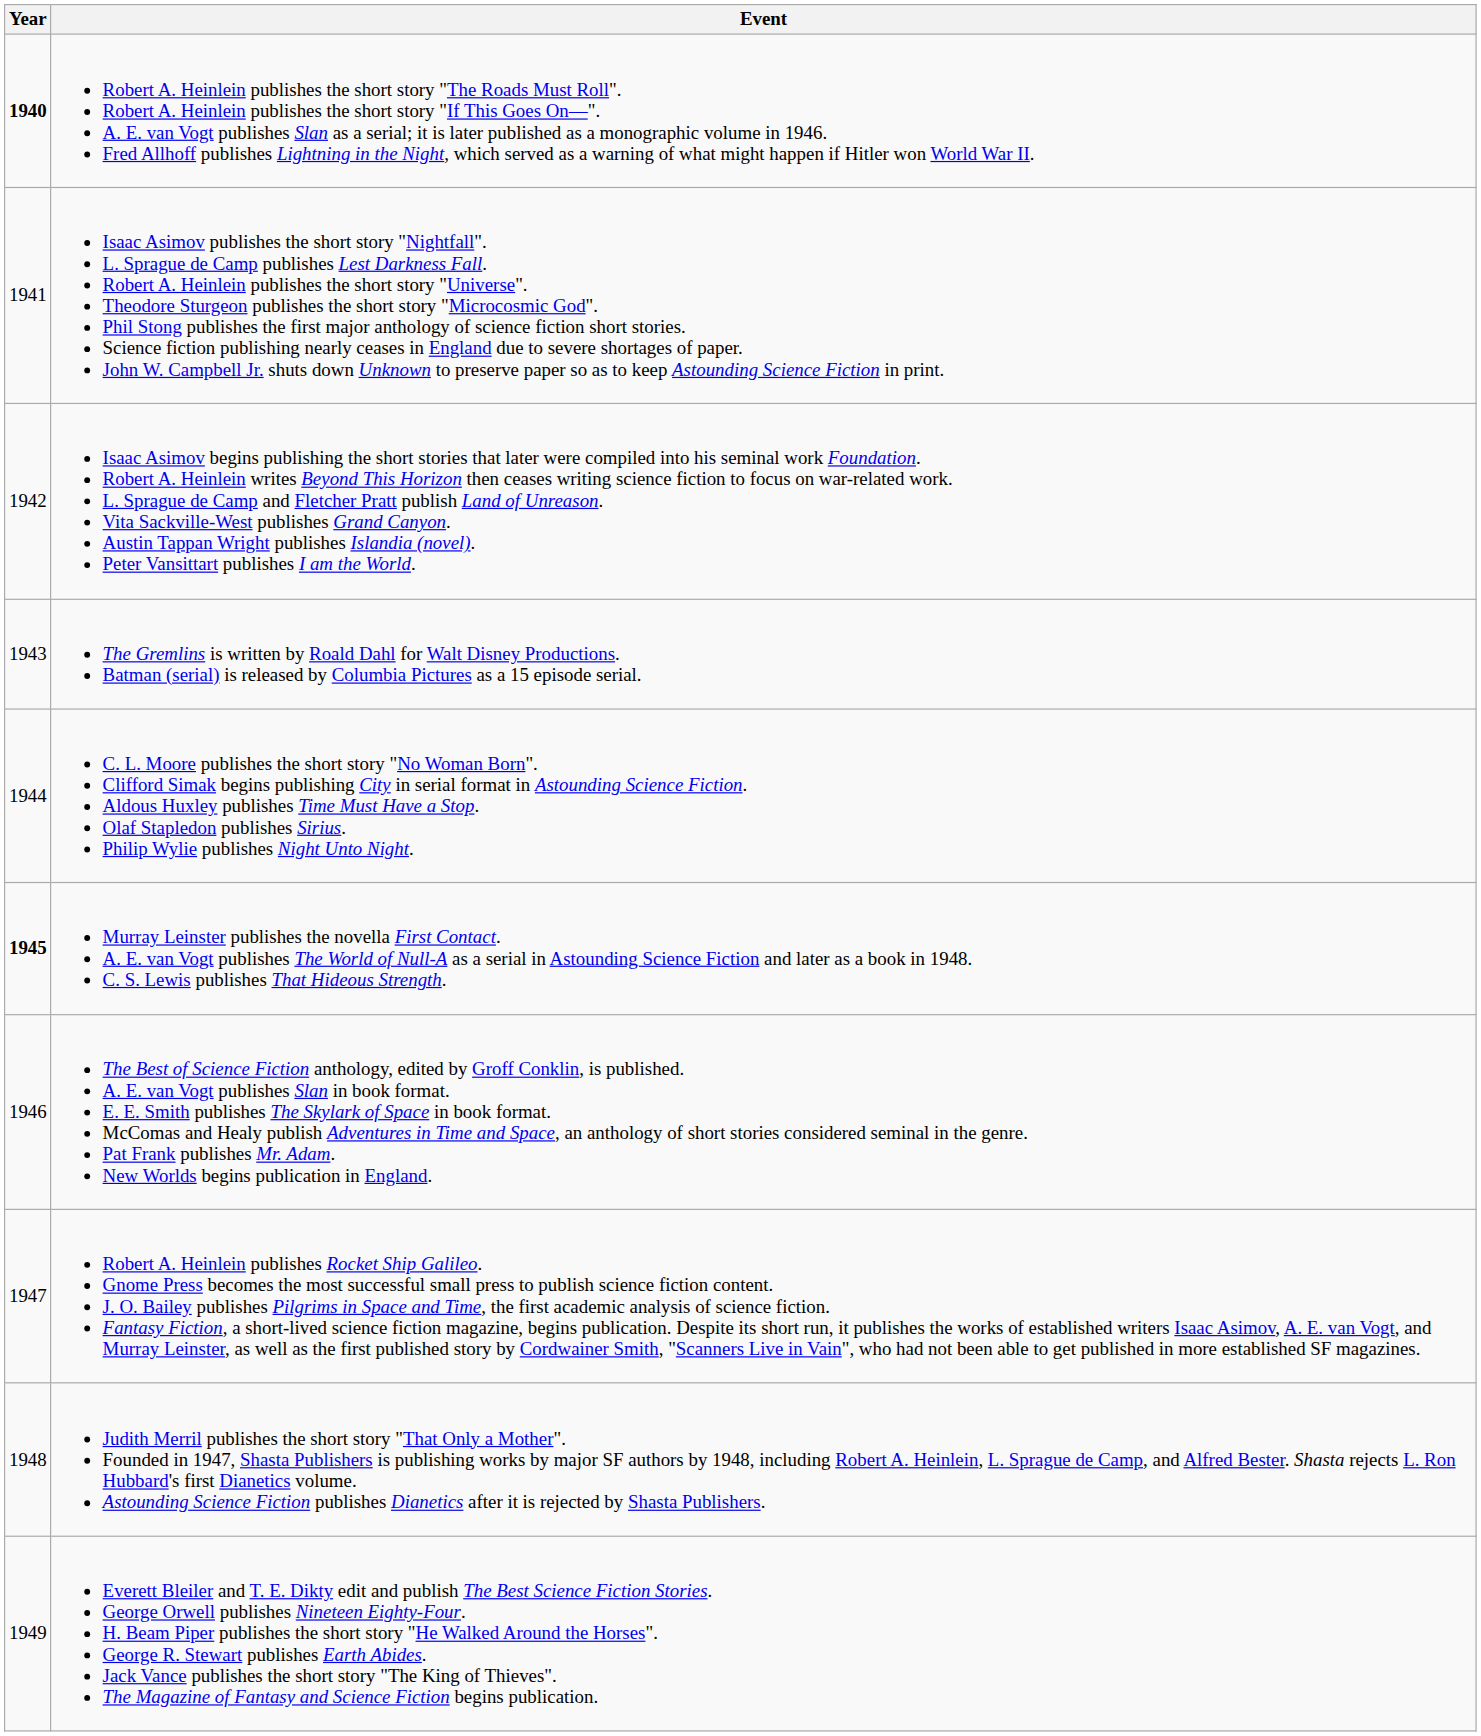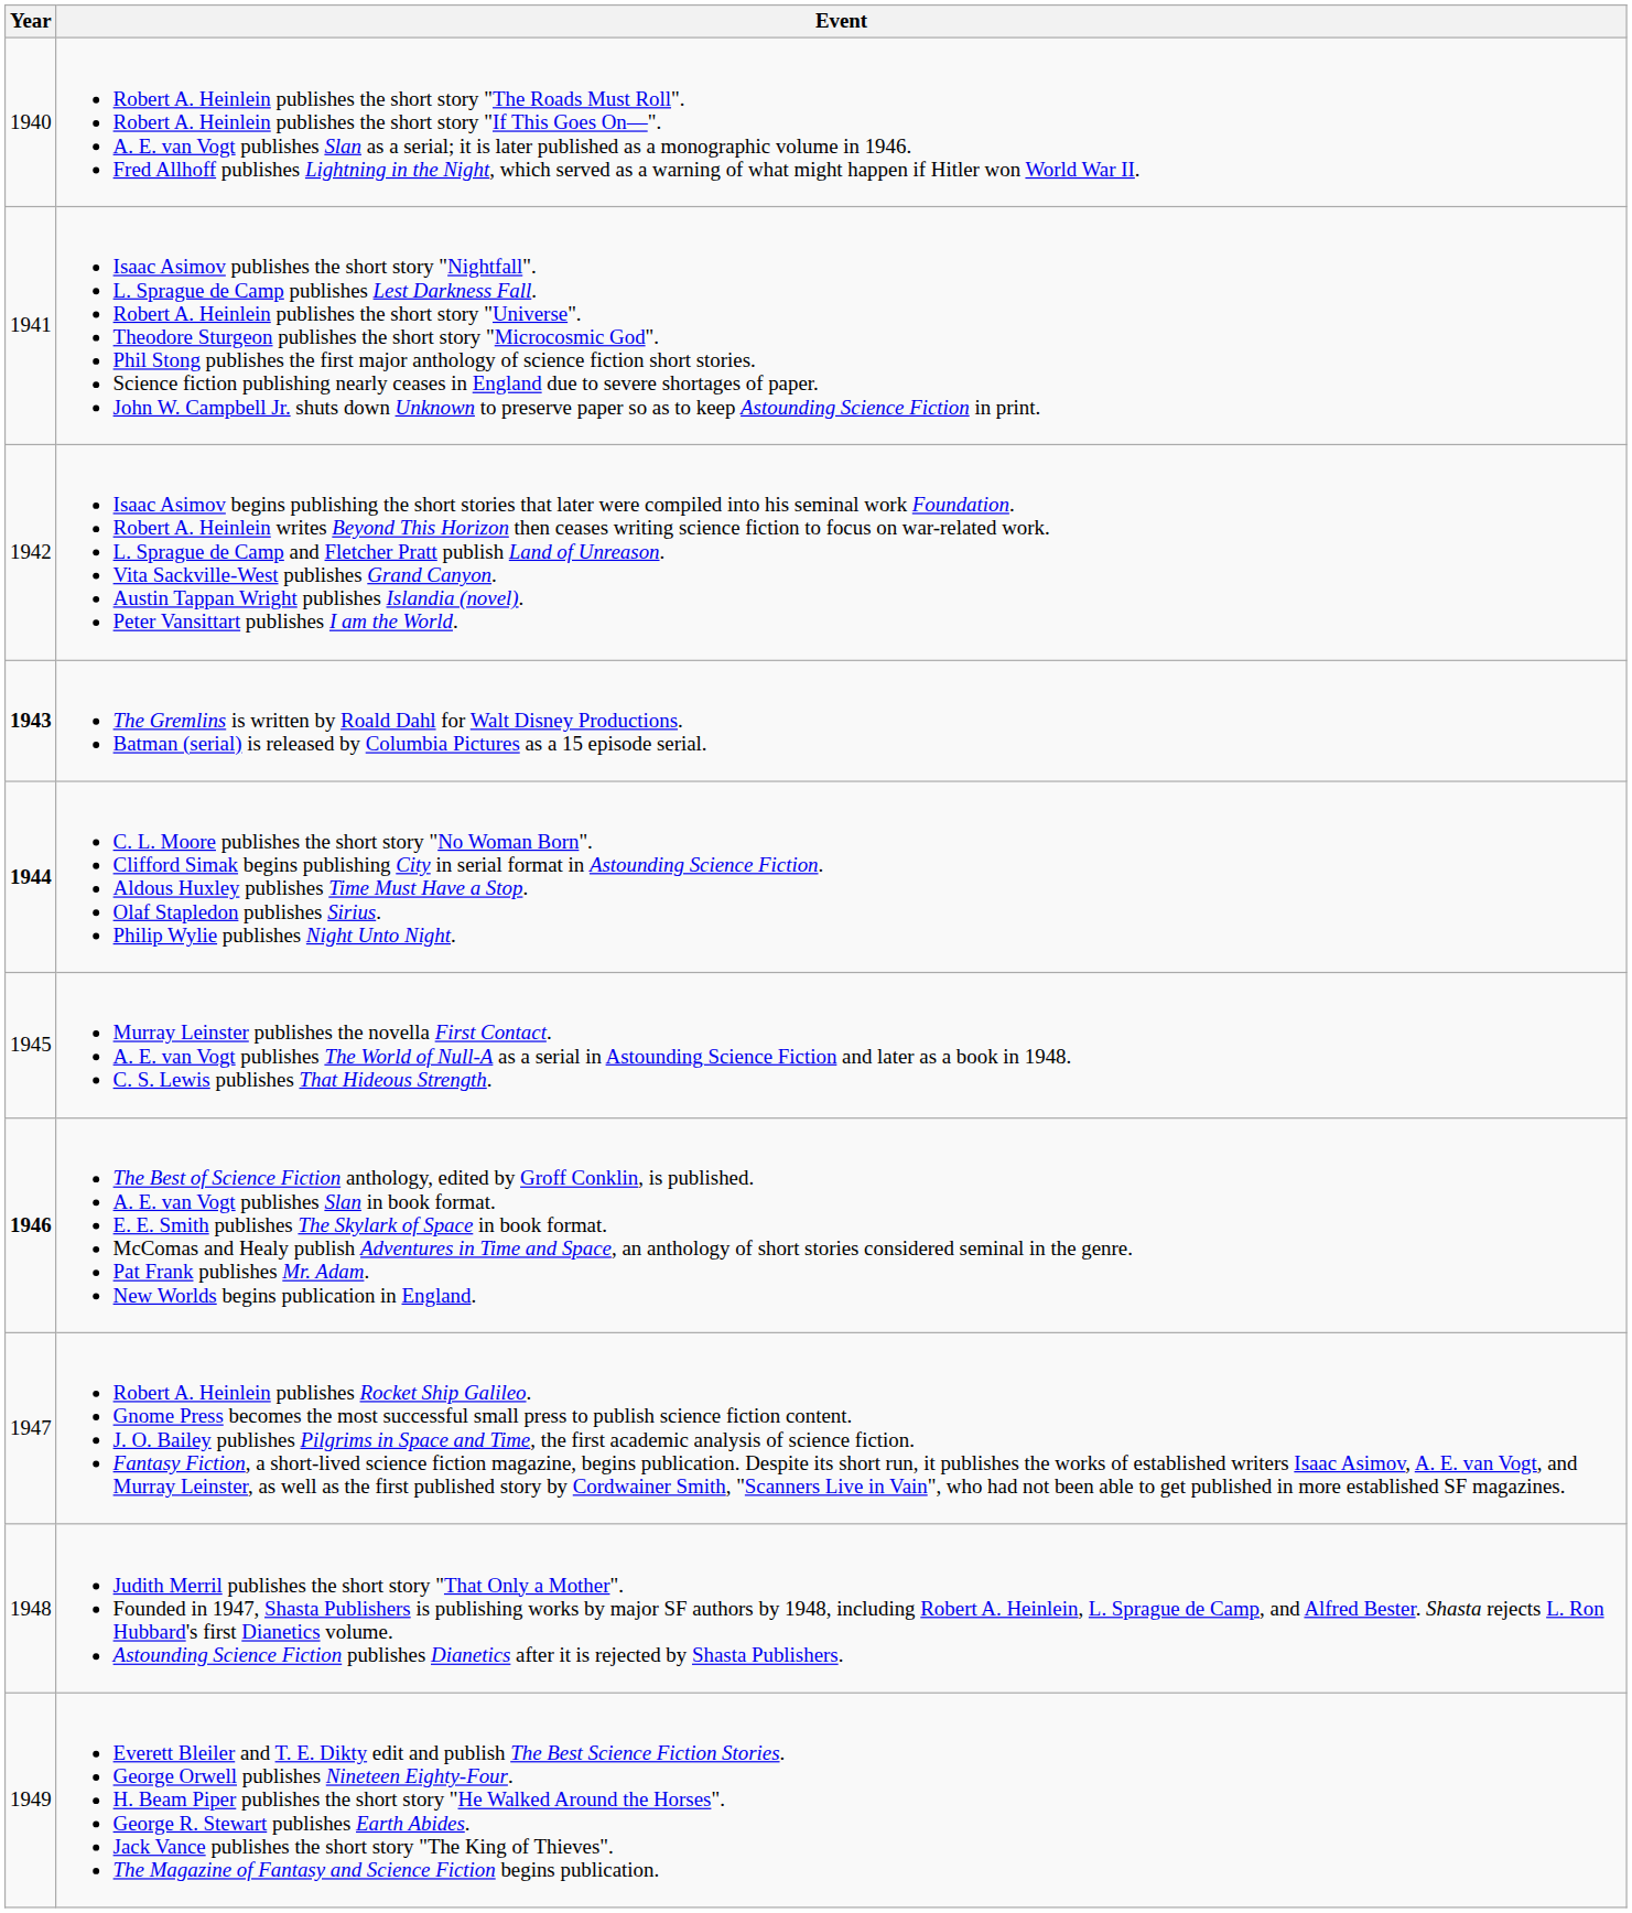row 2 | Year: bold -> normal
row 5 | Year: normal -> bold
row 6 | Year: normal -> bold
row 7 | Year: bold -> normal
row 8 | Year: normal -> bold
